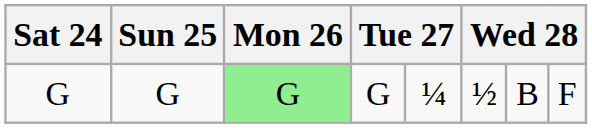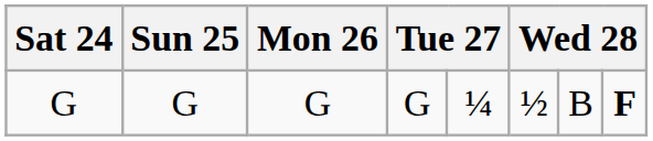row 2 | Mon 26: lightgreen background -> no background
row 2 | column 8: normal -> bold
